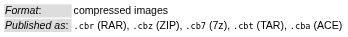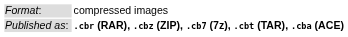Published as: | column 2: normal -> bold
